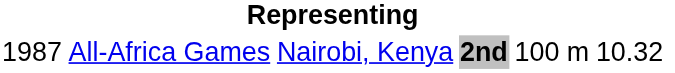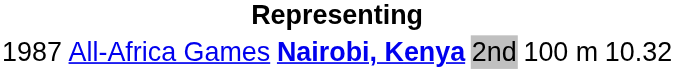row 2 | column 3: normal -> bold
row 2 | column 4: bold -> normal
